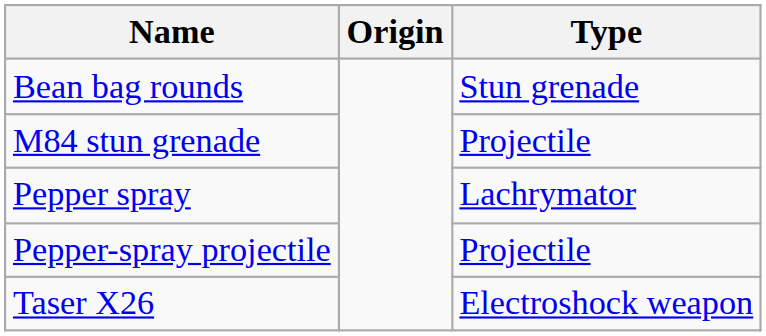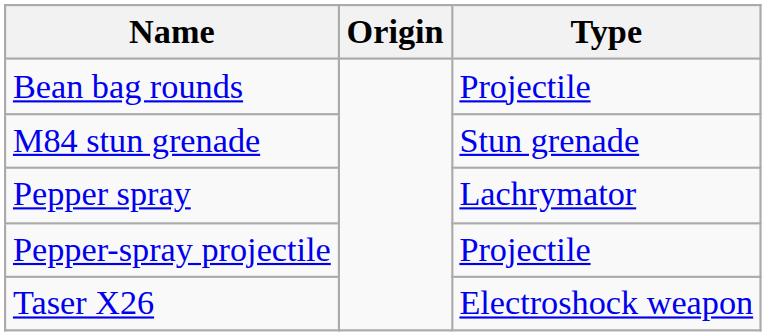Bean bag rounds | Type: Stun grenade -> Projectile
M84 stun grenade | Type: Projectile -> Stun grenade
